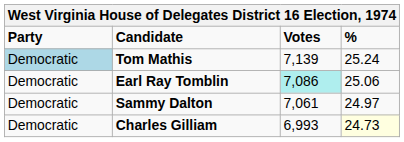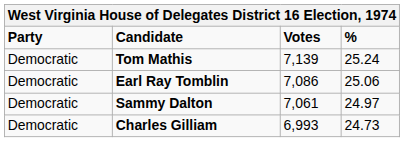Tom Mathis | Party: lightblue background -> no background
Earl Ray Tomblin | Votes: paleturquoise background -> no background
Charles Gilliam | %: lightyellow background -> no background
